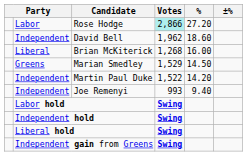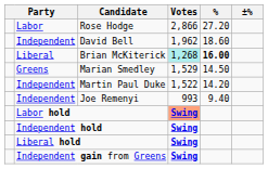Rose Hodge | Votes: paleturquoise background -> no background
Brian McKiterick | Votes: no background -> paleturquoise background
Brian McKiterick | %: normal -> bold
Labor hold | Votes: no background -> lightsalmon background
